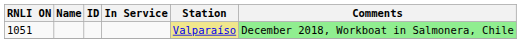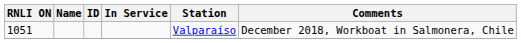1051 | Station: khaki background -> no background
1051 | Comments: lightgreen background -> no background
